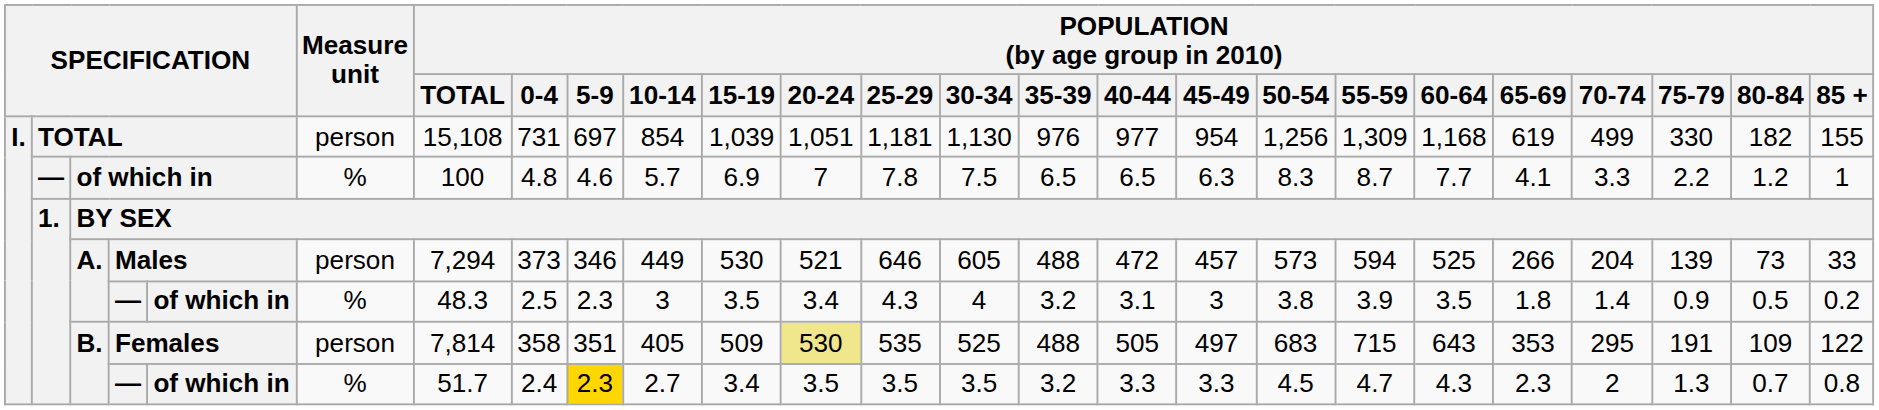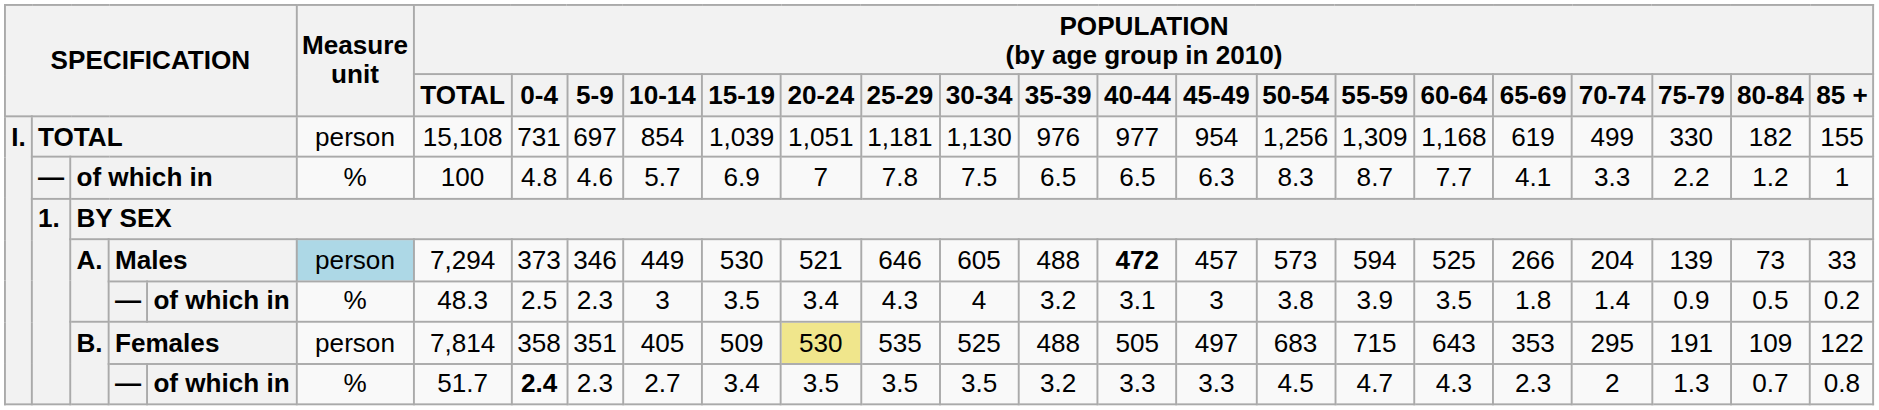Males | Measure unit: no background -> lightblue background
Males | POPULATION (by age group in 2010) / 40-44: normal -> bold
B. / — | POPULATION (by age group in 2010) / 0-4: normal -> bold
B. / — | POPULATION (by age group in 2010) / 5-9: gold background -> no background
